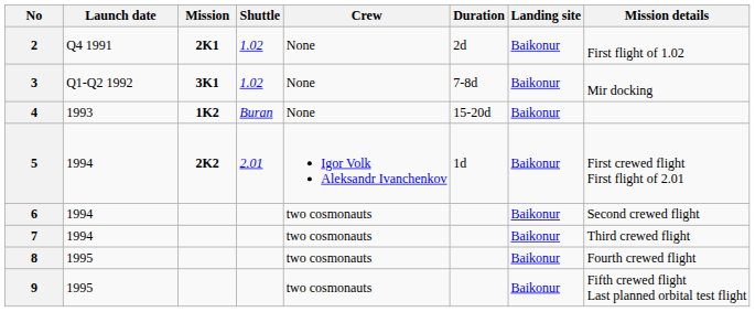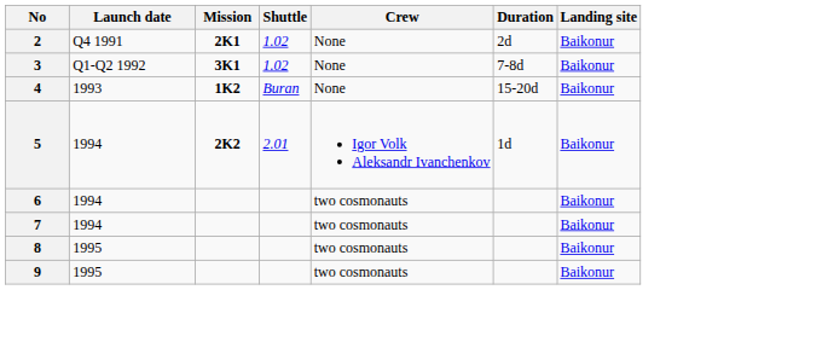- column: Mission details | First flight of 1.02 | Mir docking | First crewed flight First flight of 2.01 | Second crewed flight | Third crewed flight | Fourth crewed flight | Fifth crewed flight Last planned orbital test flight
